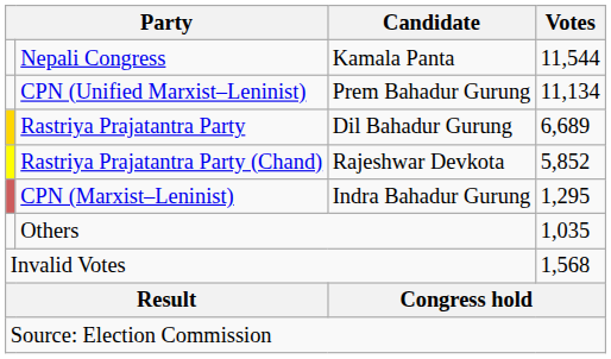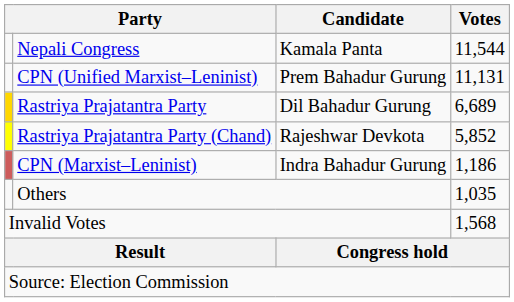CPN (Unified Marxist–Leninist) | Votes: 11,134 -> 11,131
CPN (Marxist–Leninist) | Votes: 1,295 -> 1,186
